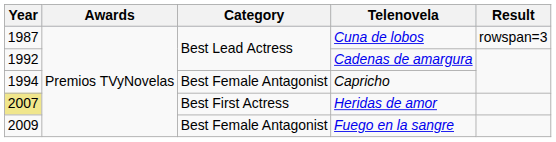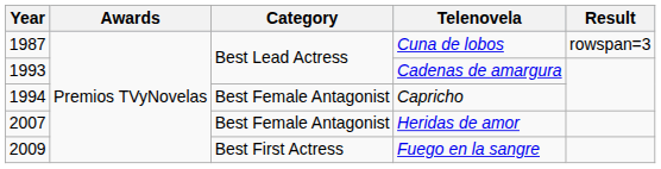Cadenas de amargura | Year: 1992 -> 1993
Heridas de amor | Year: khaki background -> no background
Heridas de amor | Category: Best First Actress -> Best Female Antagonist
Fuego en la sangre | Category: Best Female Antagonist -> Best First Actress
